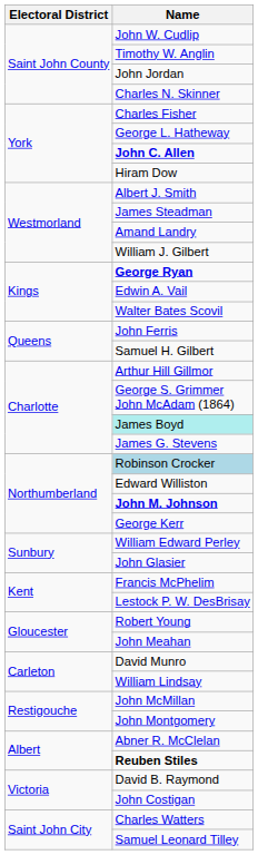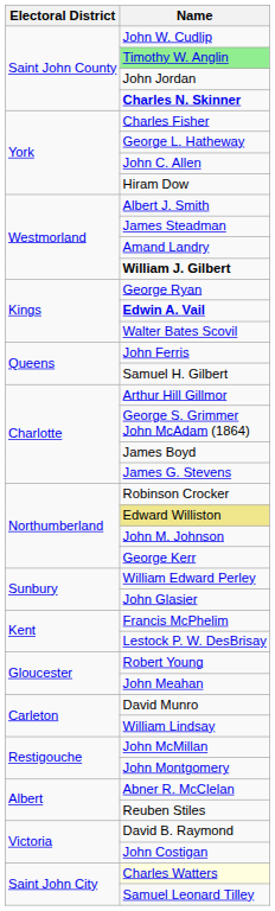Timothy W. Anglin | Name: no background -> lightgreen background
Charles N. Skinner | Name: normal -> bold
John C. Allen | Name: bold -> normal
William J. Gilbert | Name: normal -> bold
George Ryan | Name: bold -> normal
Edwin A. Vail | Name: normal -> bold
James Boyd | Name: paleturquoise background -> no background
Robinson Crocker | Name: lightblue background -> no background
Edward Williston | Name: no background -> khaki background
John M. Johnson | Name: bold -> normal
Reuben Stiles | Name: bold -> normal
Charles Watters | Name: no background -> lightyellow background
